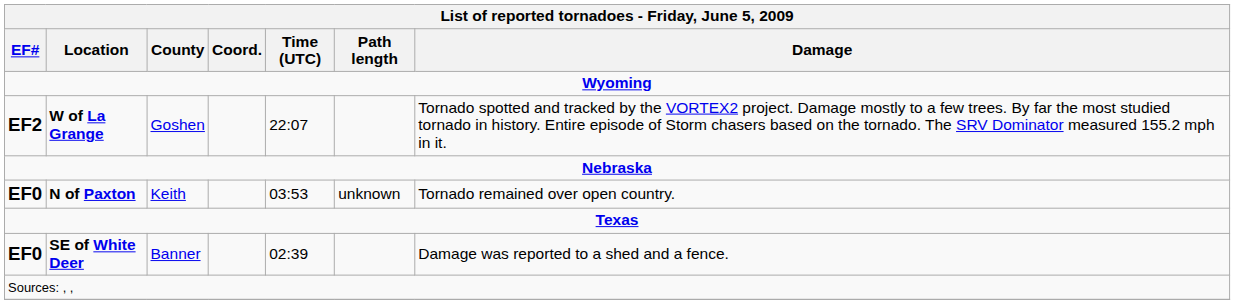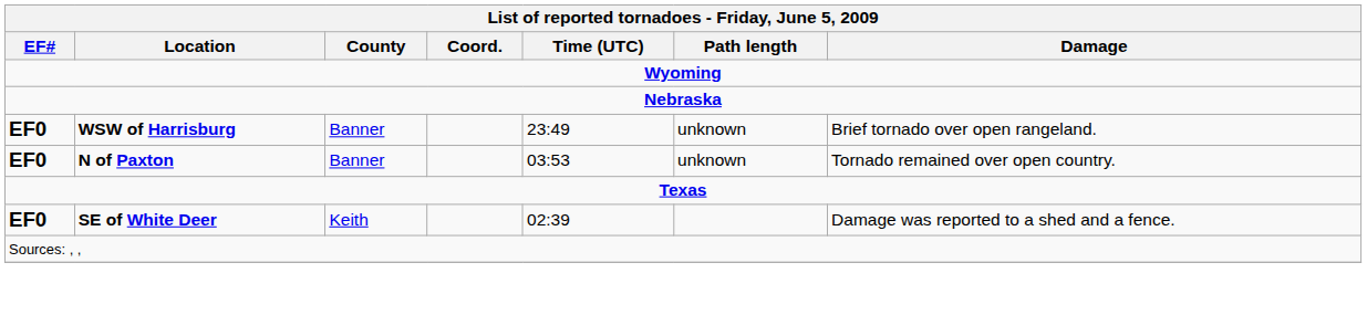- row: EF2 | W of La Grange | Goshen | 22:07 | Tornado spotted and tracked by the VORTEX2 project. Damage mostly to a few trees. By far the most studied tornado in history. Entire episode of Storm chasers based on the tornado. The SRV Dominator measured 155.2 mph in it.
+ row: EF0 | WSW of Harrisburg | Banner | 23:49 | unknown | Brief tornado over open rangeland.
N of Paxton | County: Keith -> Banner
SE of White Deer | County: Banner -> Keith
